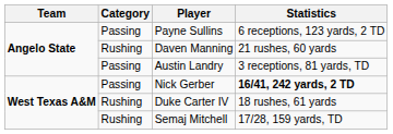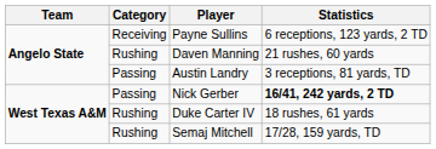Payne Sullins | Category: Passing -> Receiving
